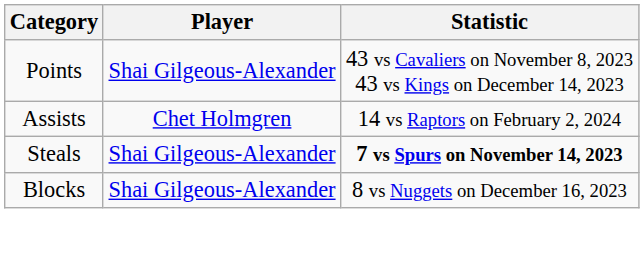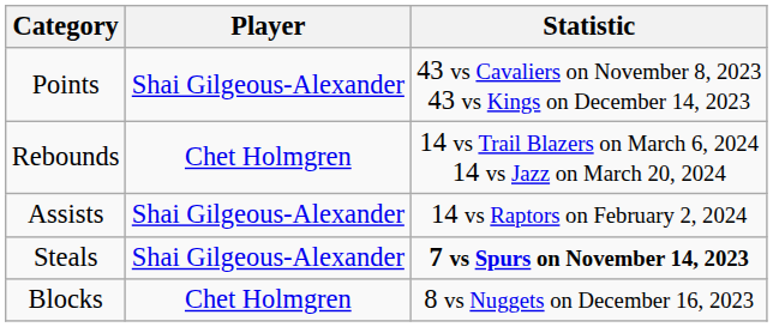+ row: Rebounds | Chet Holmgren | 14 vs Trail Blazers on March 6, 2024 14 vs Jazz on March 20, 2024
Assists | Player: Chet Holmgren -> Shai Gilgeous-Alexander
Blocks | Player: Shai Gilgeous-Alexander -> Chet Holmgren
